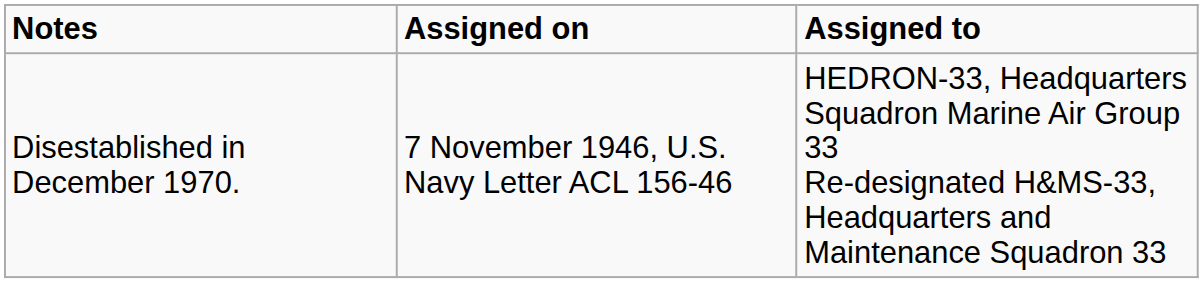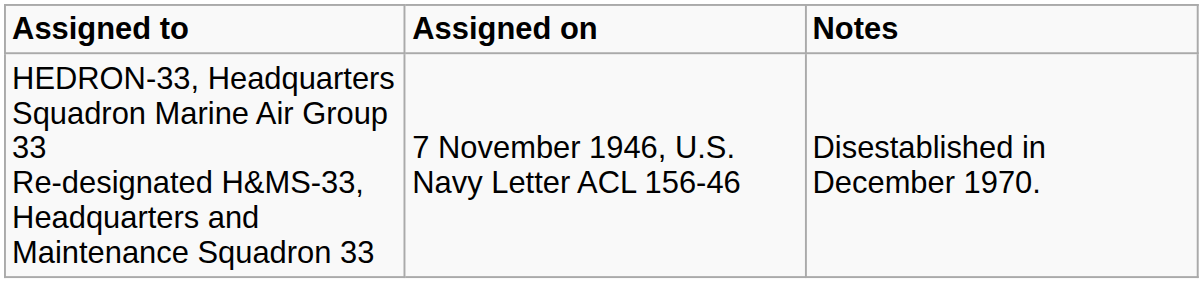columns swapped: Assigned to <-> Notes
